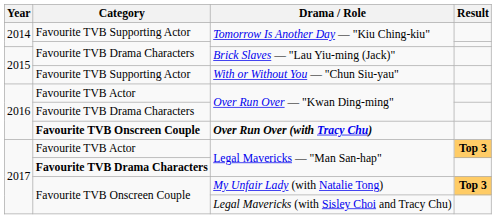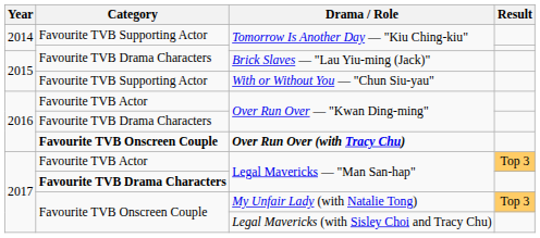Favourite TVB Actor / Legal Mavericks — "Man San-hap" | Result: bold -> normal
My Unfair Lady (with Natalie Tong) | Result: bold -> normal
